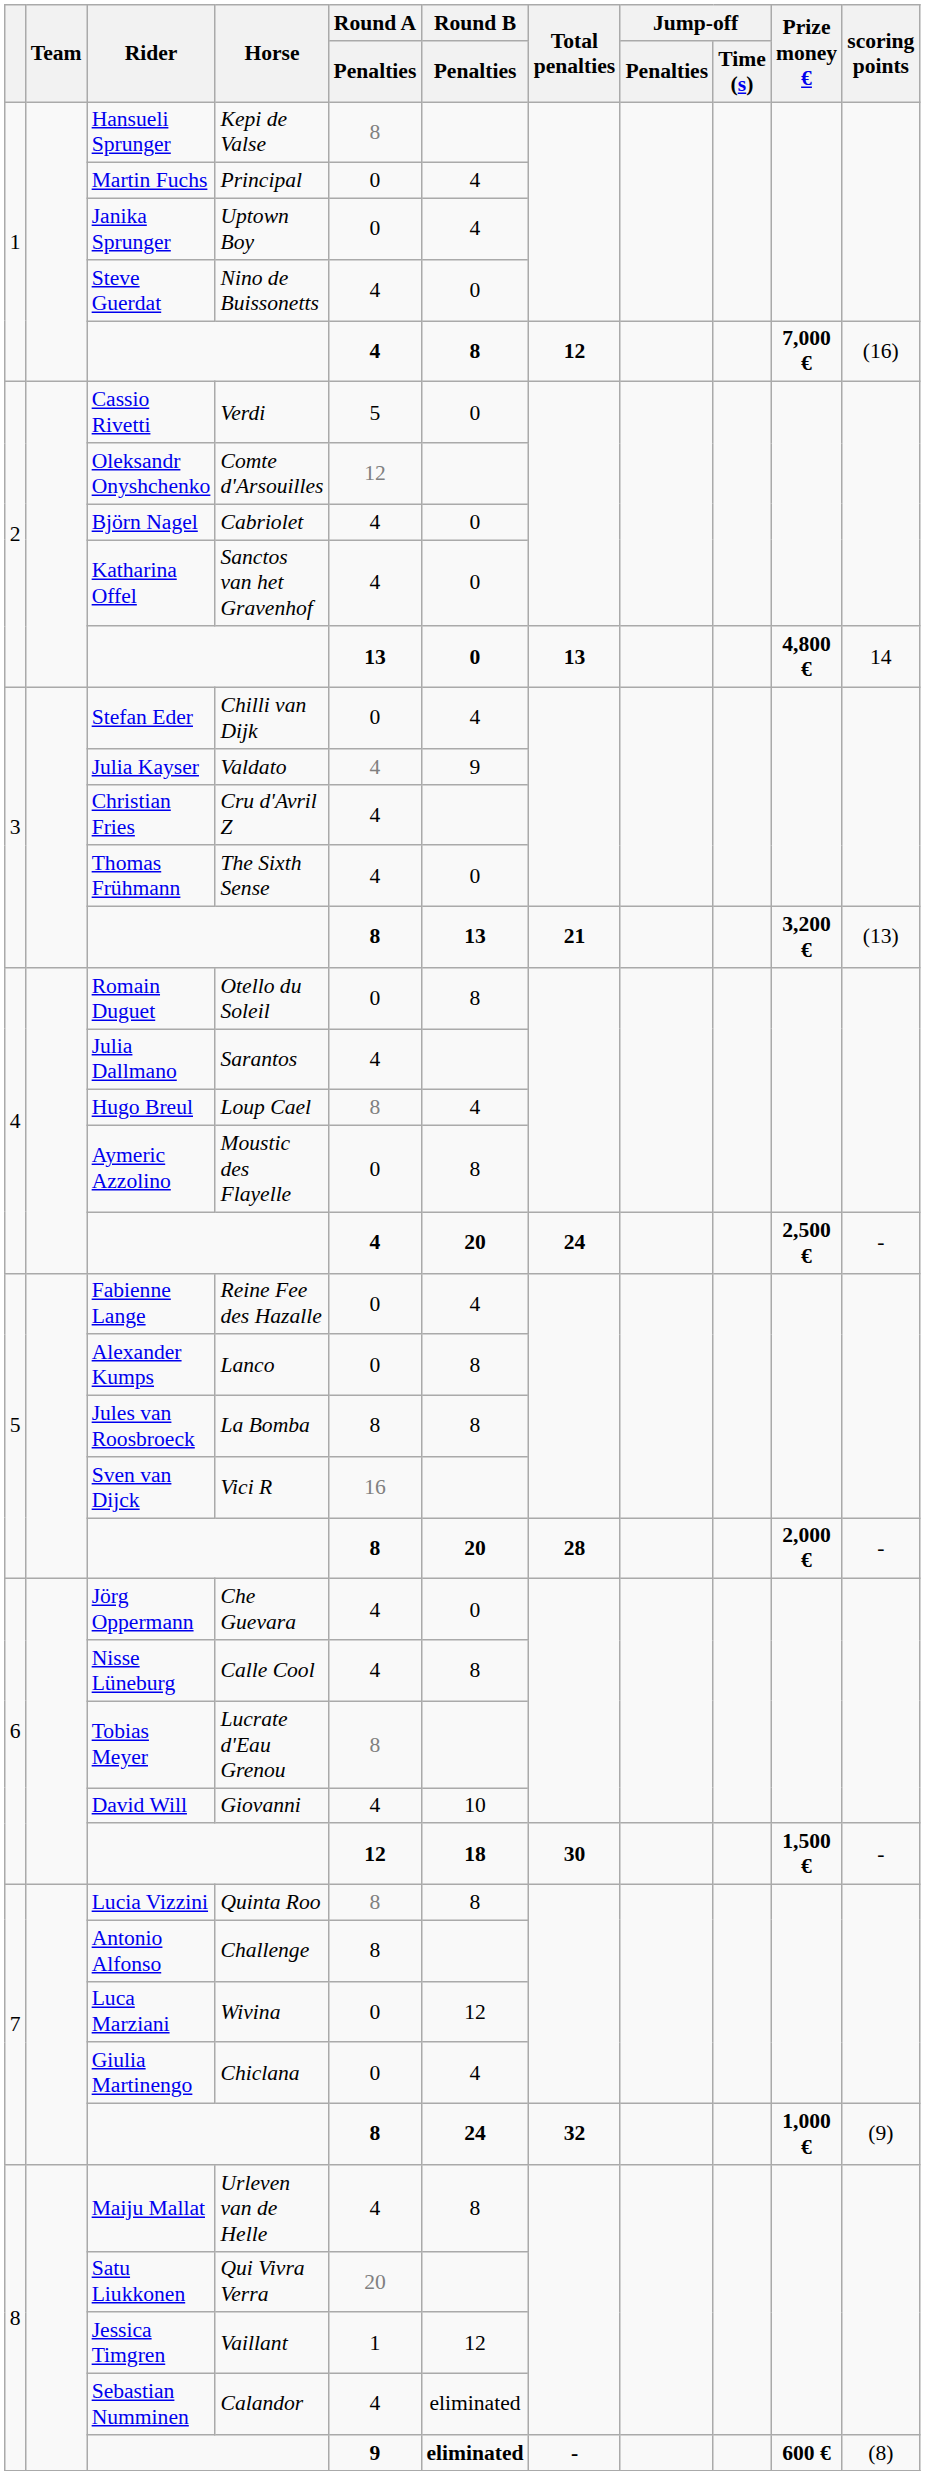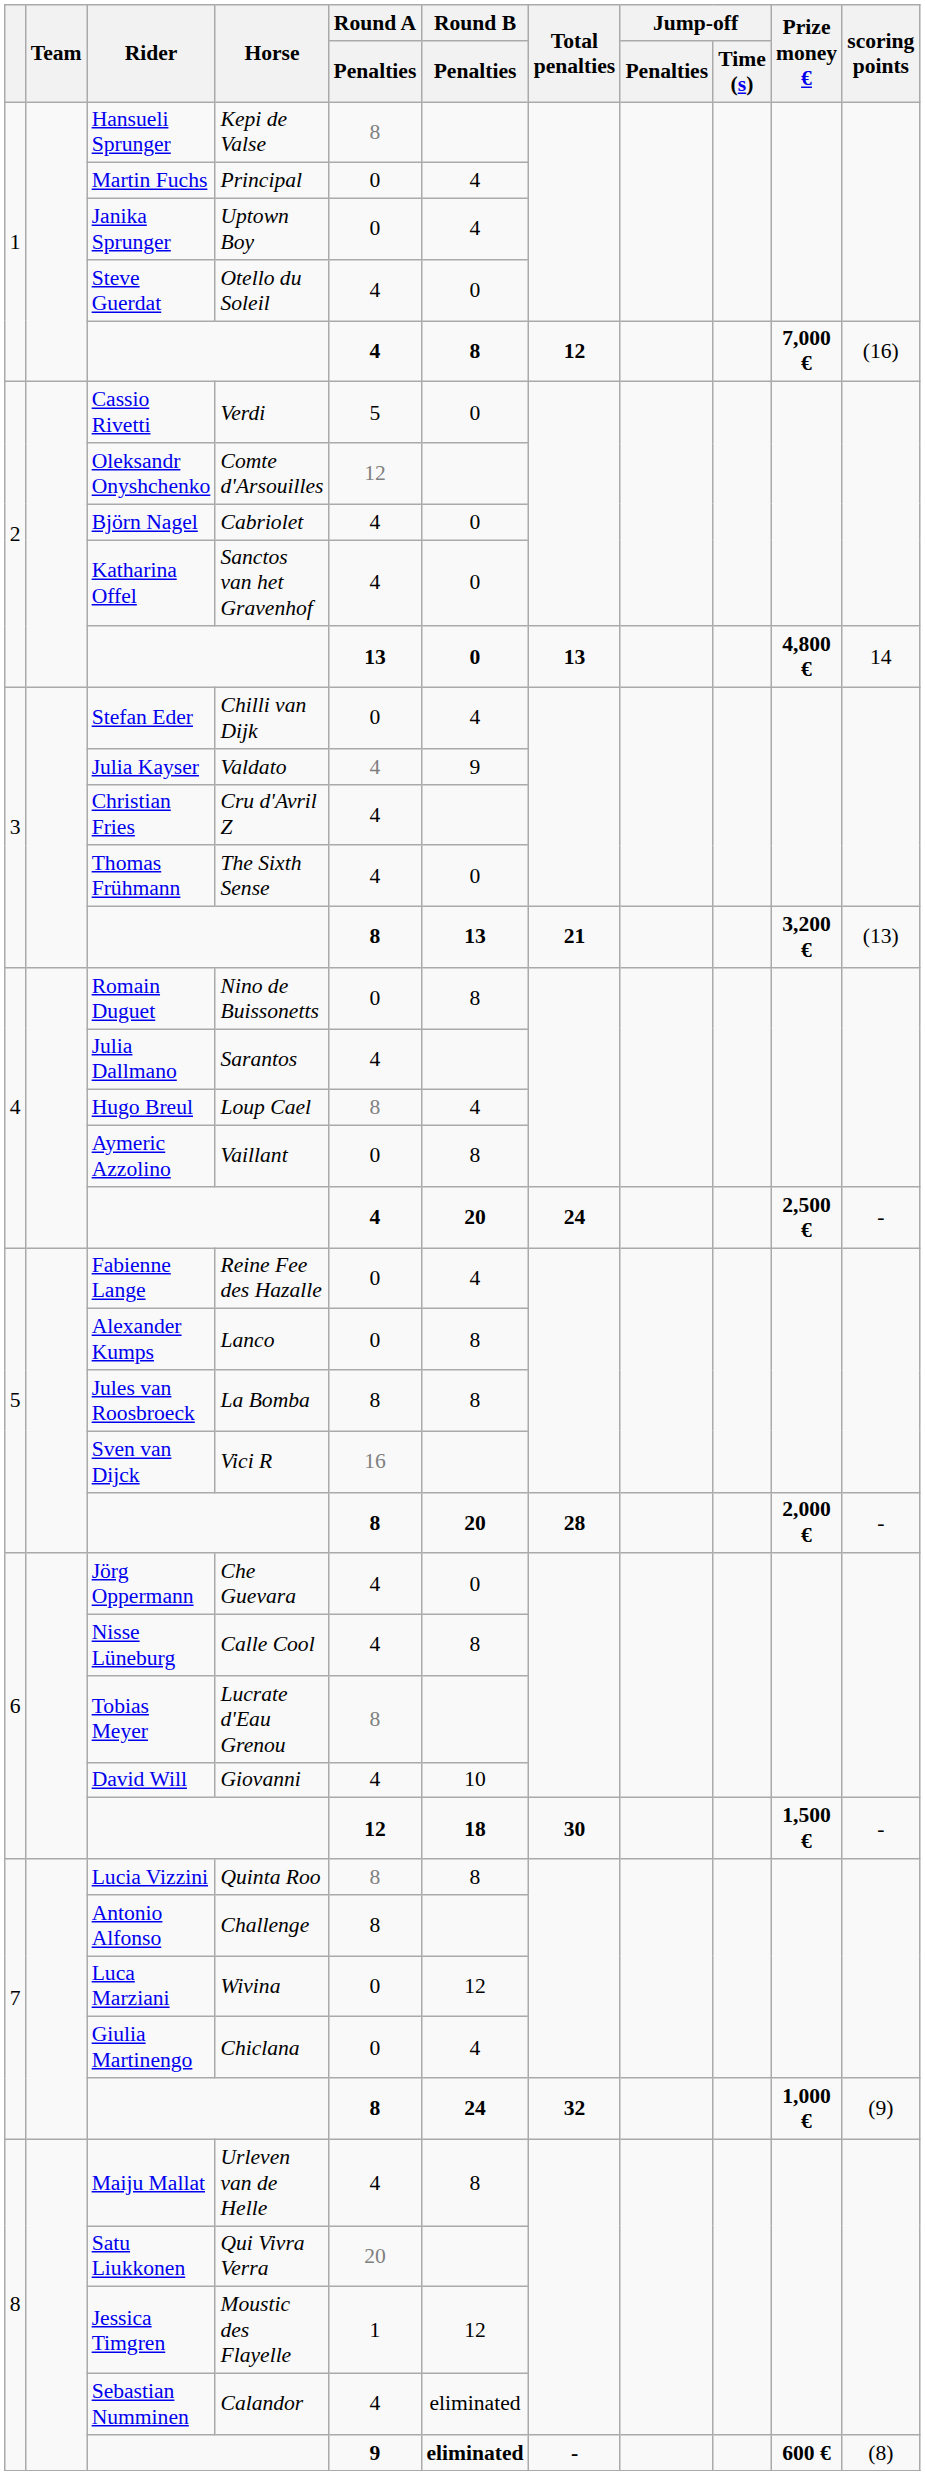Steve Guerdat | Horse: Nino de Buissonetts -> Otello du Soleil
Romain Duguet | Horse: Otello du Soleil -> Nino de Buissonetts
Aymeric Azzolino | Horse: Moustic des Flayelle -> Vaillant
Jessica Timgren | Horse: Vaillant -> Moustic des Flayelle
